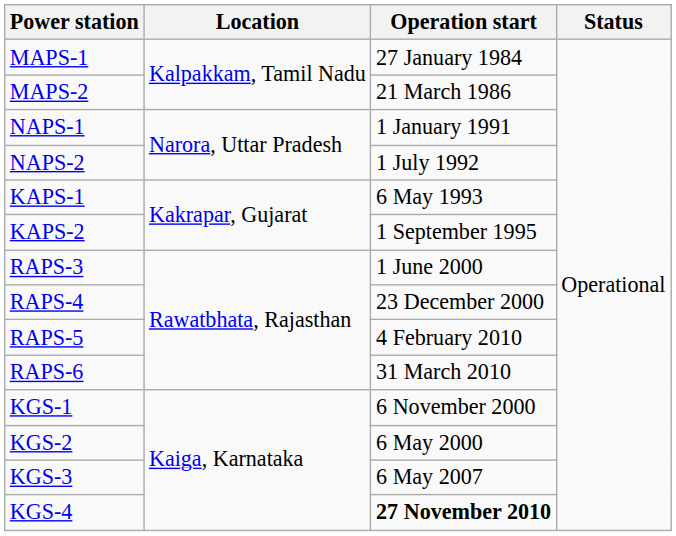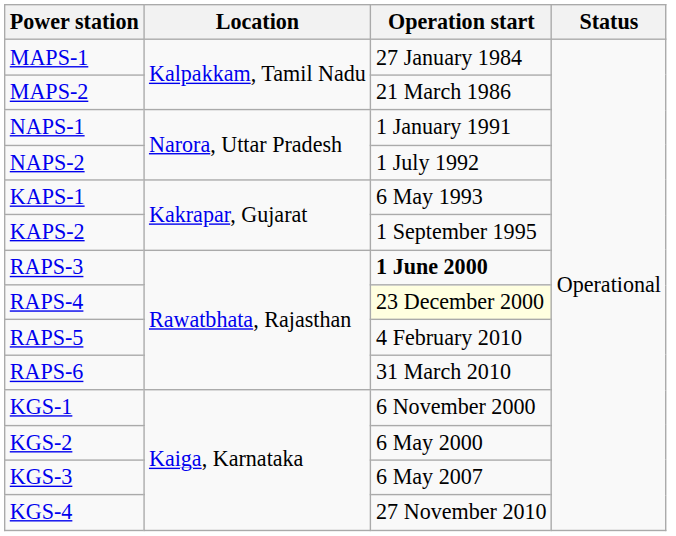RAPS-3 | Operation start: normal -> bold
RAPS-4 | Operation start: no background -> lightyellow background
KGS-4 | Operation start: bold -> normal
